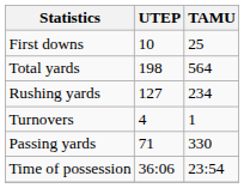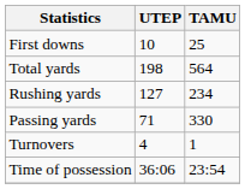rows swapped: Passing yards <-> Turnovers
